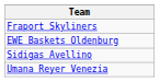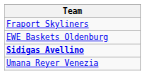row 4 | column 1: normal -> bold
